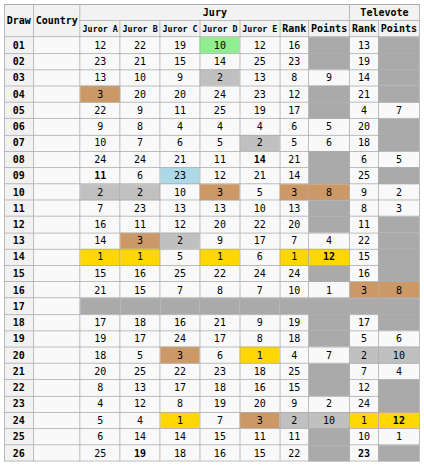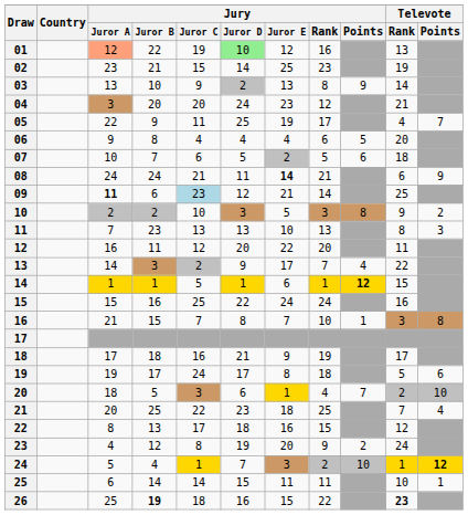01 | Jury / Juror A: no background -> lightsalmon background
08 | Televote / Points: 5 -> 9
